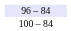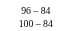96 – 84 | column 1: lavender background -> no background
